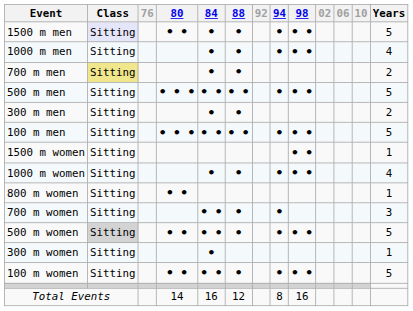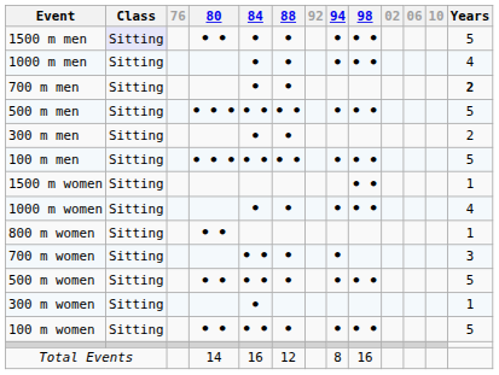700 m men | Class: khaki background -> no background
700 m men | Years: normal -> bold
500 m women | Class: lightgrey background -> no background
